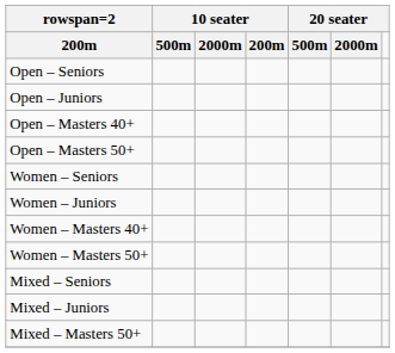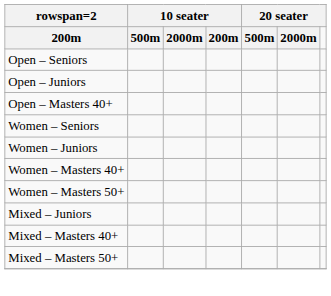- row: Open – Masters 50+
- row: Mixed – Seniors
+ row: Mixed – Masters 40+
